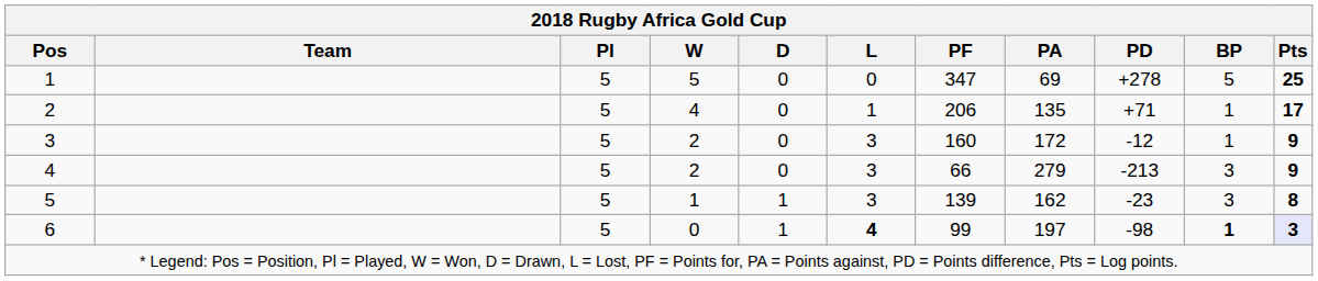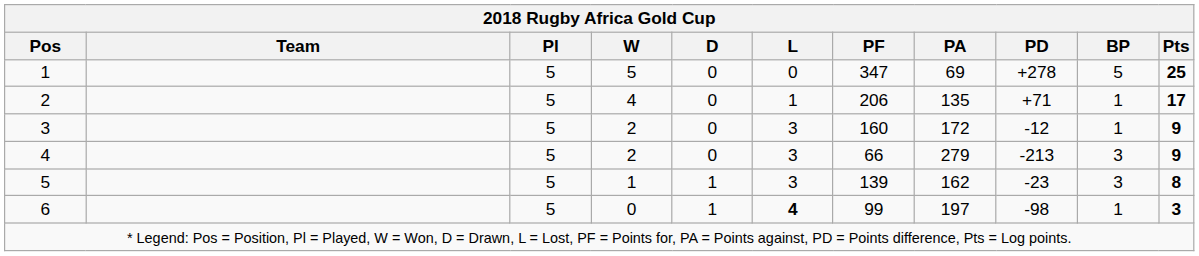6 | BP: bold -> normal
6 | Pts: lavender background -> no background
